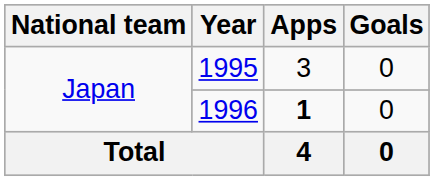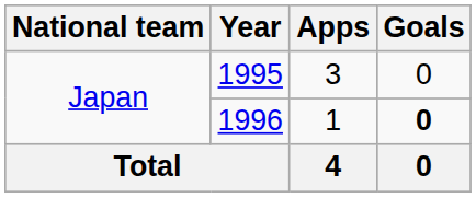1996 | Apps: bold -> normal
1996 | Goals: normal -> bold
